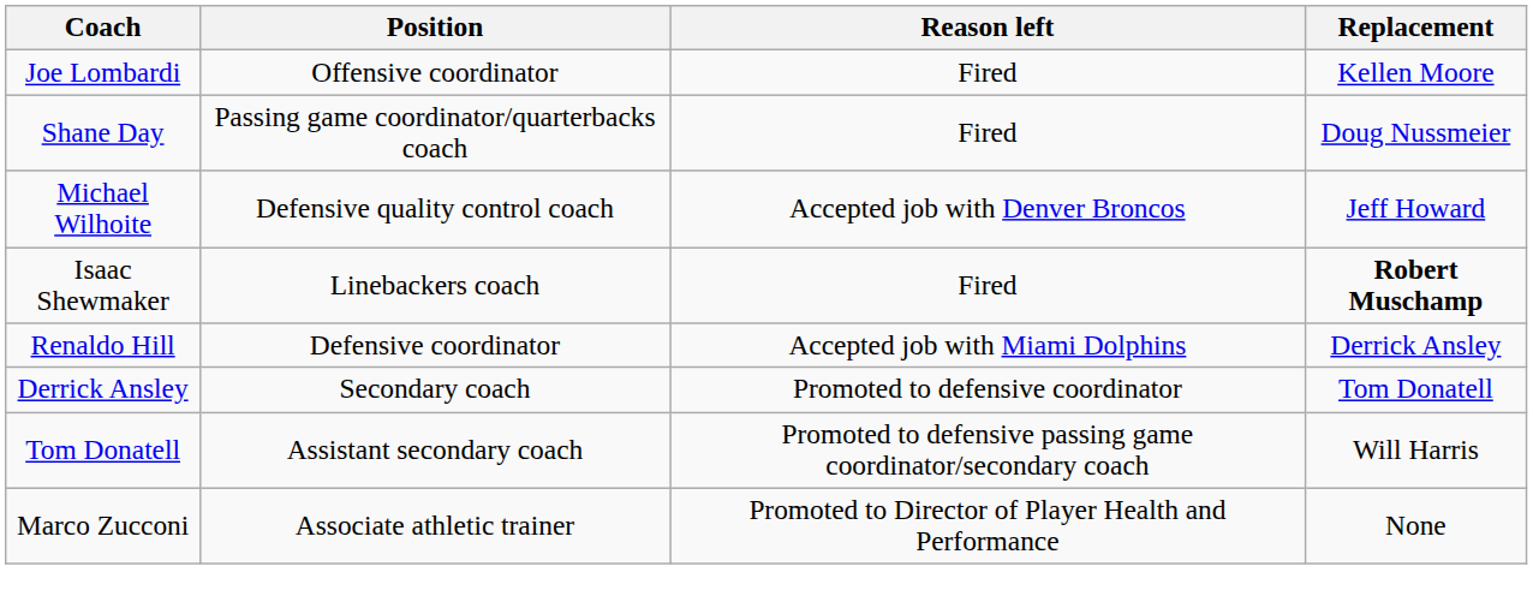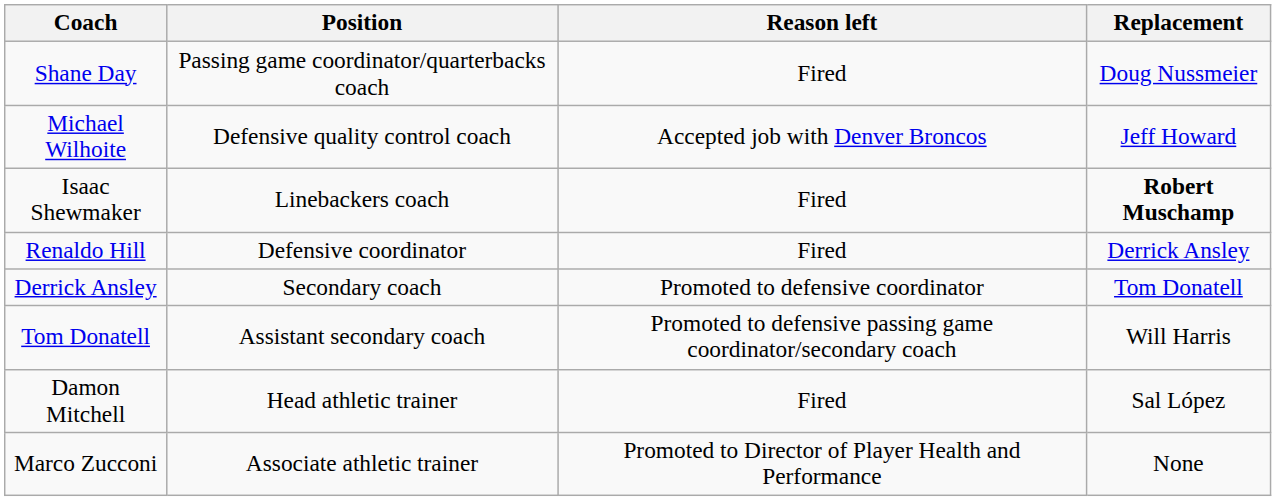- row: Joe Lombardi | Offensive coordinator | Fired | Kellen Moore
Renaldo Hill | Reason left: Accepted job with Miami Dolphins -> Fired
+ row: Damon Mitchell | Head athletic trainer | Fired | Sal López
